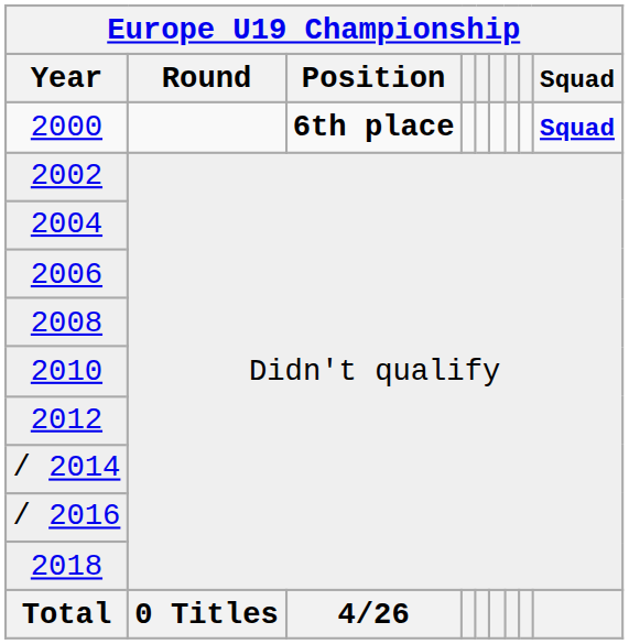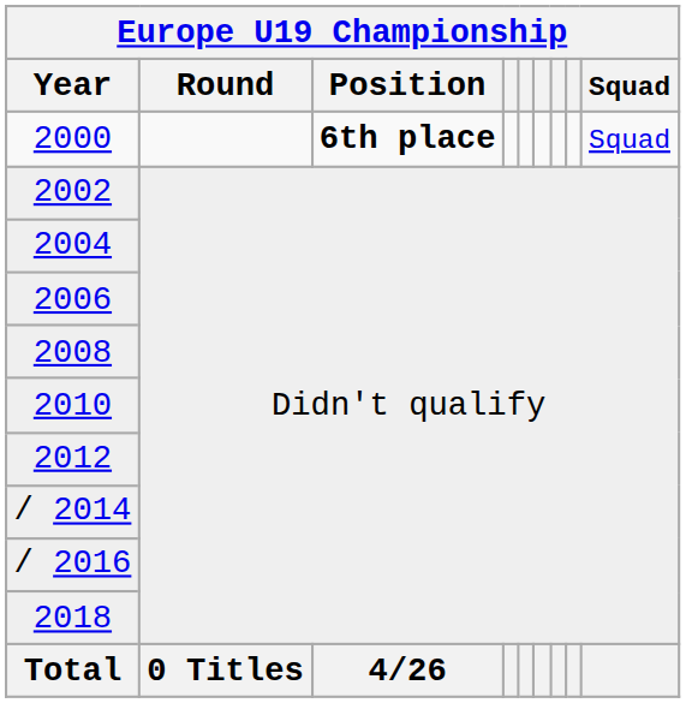2000 | Europe U19 Championship / Squad: bold -> normal
